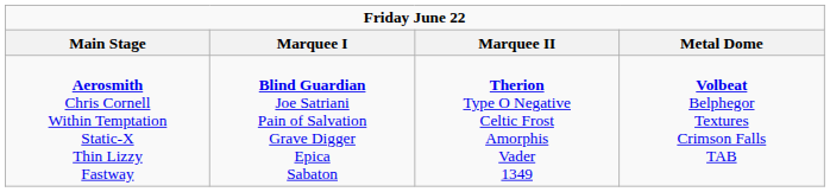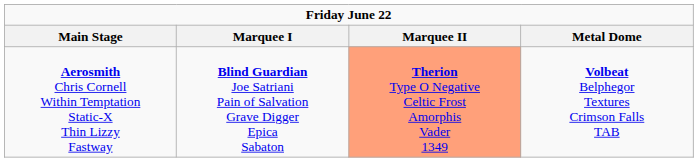row 3 | Marquee II: no background -> lightsalmon background
